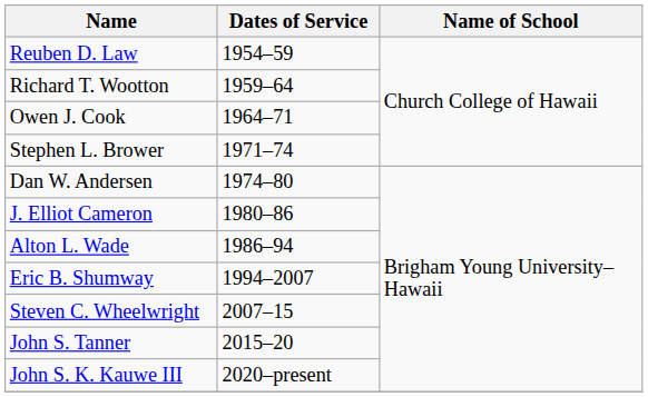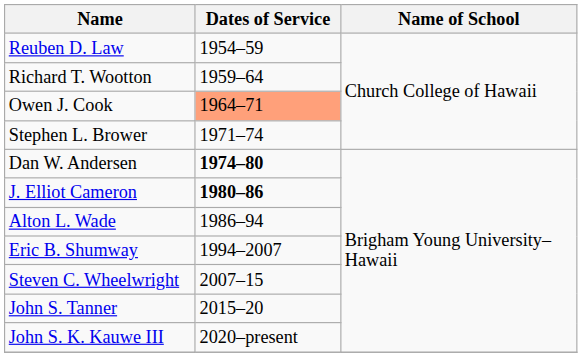Owen J. Cook | Dates of Service: no background -> lightsalmon background
Dan W. Andersen | Dates of Service: normal -> bold
J. Elliot Cameron | Dates of Service: normal -> bold
